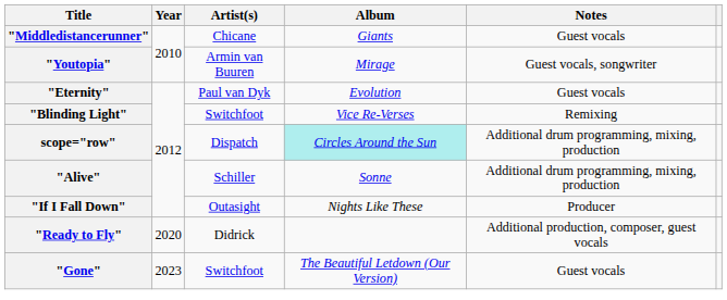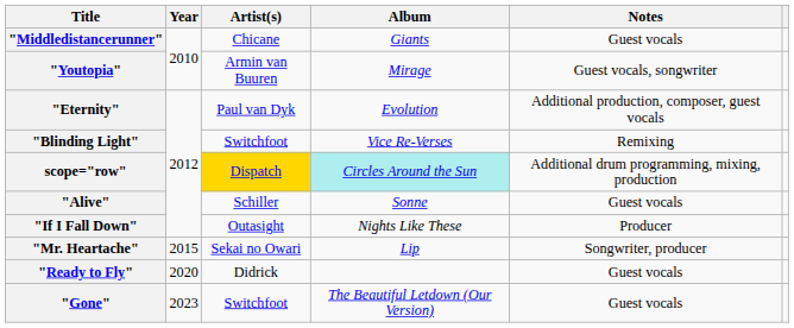"Eternity" | Notes: Guest vocals -> Additional production, composer, guest vocals
scope="row" | Artist(s): no background -> gold background
"Alive" | Notes: Additional drum programming, mixing, production -> Guest vocals
+ row: "Mr. Heartache" | 2015 | Sekai no Owari | Lip | Songwriter, producer
"Ready to Fly" | Notes: Additional production, composer, guest vocals -> Guest vocals
